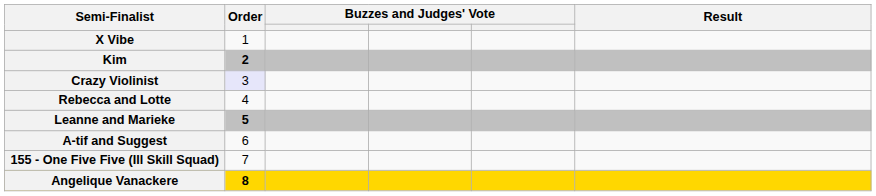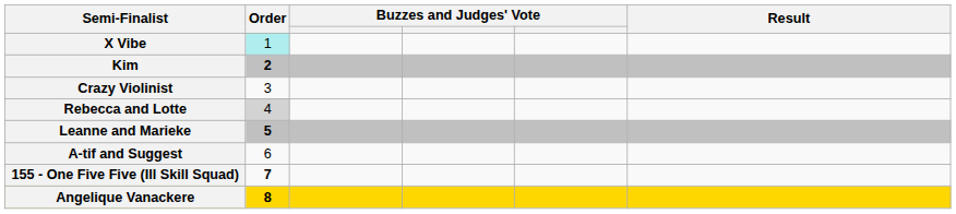X Vibe | Order: no background -> paleturquoise background
Crazy Violinist | Order: lavender background -> no background
Rebecca and Lotte | Order: no background -> lightgrey background
155 - One Five Five (Ill Skill Squad) | Order: normal -> bold
